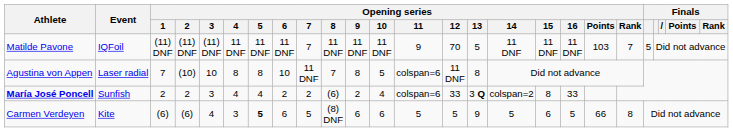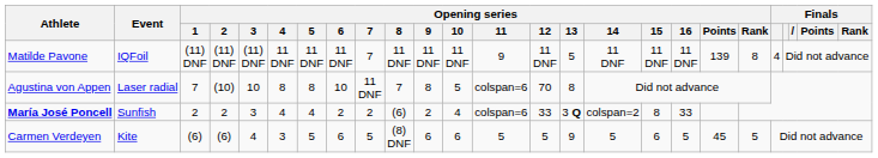Matilde Pavone | Opening series / 12: 70 -> 11 DNF
Matilde Pavone | Opening series / Points: 103 -> 139
Matilde Pavone | Opening series / Rank: 7 -> 8
Matilde Pavone | column 21: 5 -> 4
Agustina von Appen | Opening series / 12: 11 DNF -> 70
Carmen Verdeyen | Opening series / 5: bold -> normal
Carmen Verdeyen | Opening series / Points: 66 -> 45
Carmen Verdeyen | Opening series / Rank: 8 -> 5
